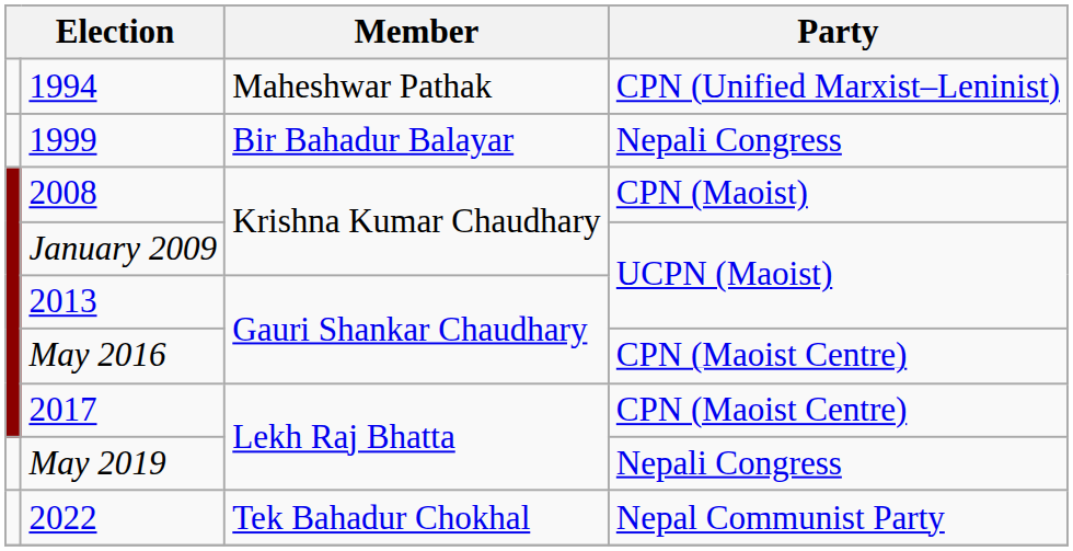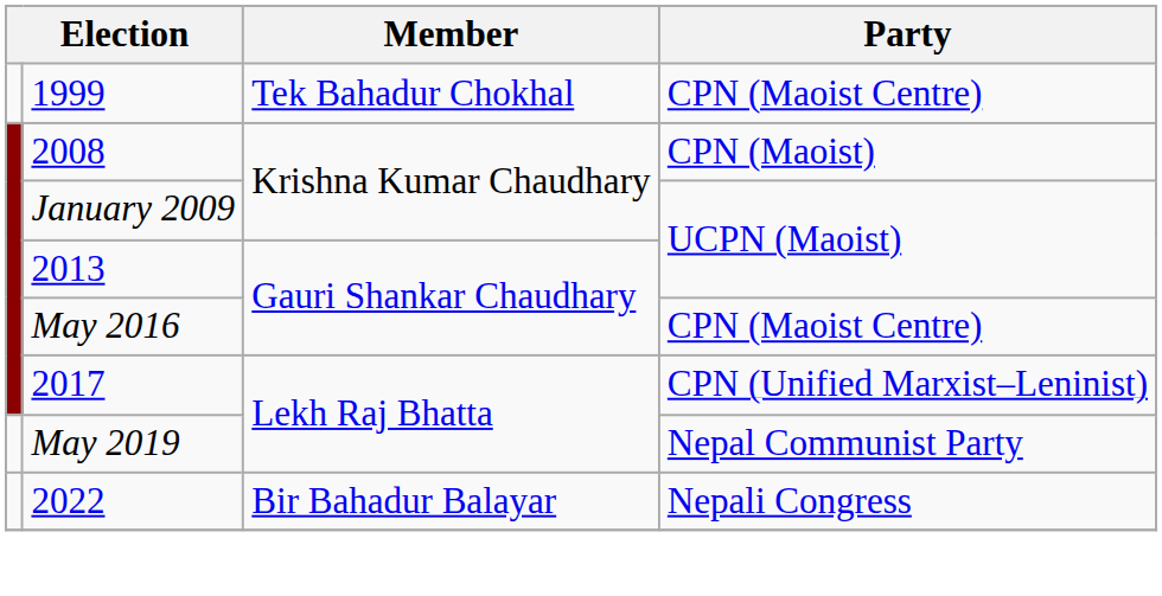- row: 1994 | Maheshwar Pathak | CPN (Unified Marxist–Leninist)
1999 | Member: Bir Bahadur Balayar -> Tek Bahadur Chokhal
1999 | Party: Nepali Congress -> CPN (Maoist Centre)
2017 | Party: CPN (Maoist Centre) -> CPN (Unified Marxist–Leninist)
May 2019 | Party: Nepali Congress -> Nepal Communist Party
2022 | Member: Tek Bahadur Chokhal -> Bir Bahadur Balayar
2022 | Party: Nepal Communist Party -> Nepali Congress
